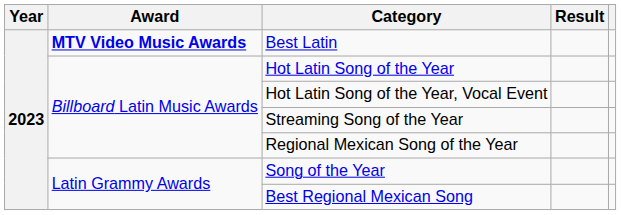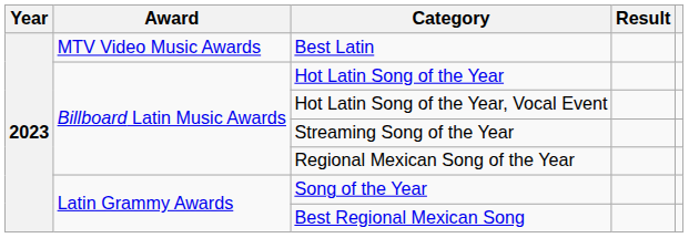Best Latin | Award: bold -> normal
